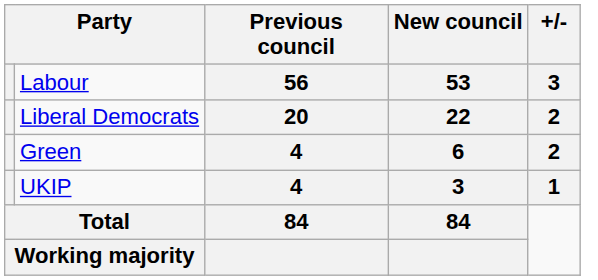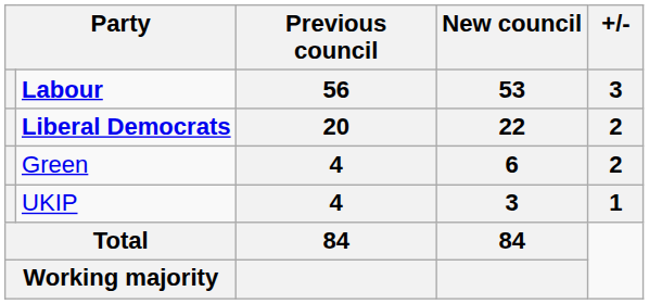Labour | column 2: normal -> bold
Liberal Democrats | column 2: normal -> bold
